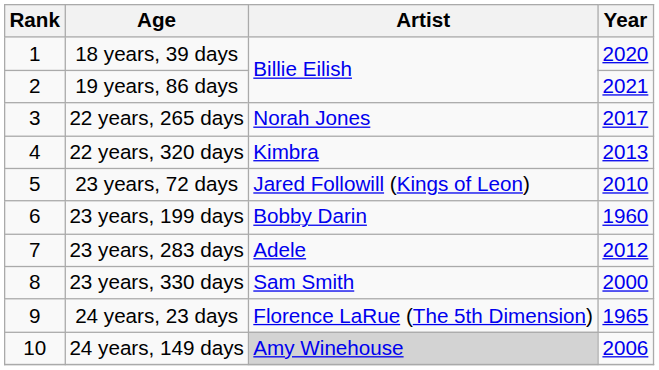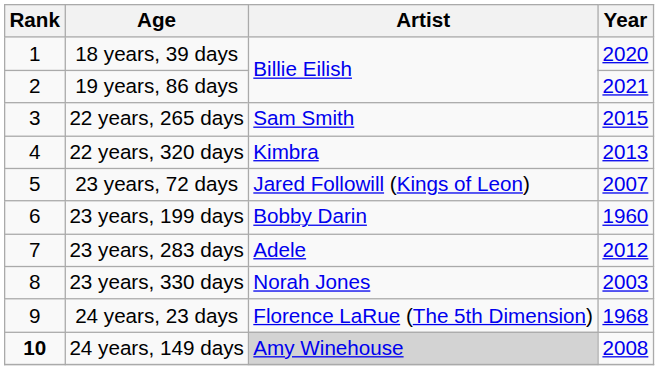22 years, 265 days | Artist: Norah Jones -> Sam Smith
22 years, 265 days | Year: 2017 -> 2015
23 years, 72 days | Year: 2010 -> 2007
23 years, 330 days | Artist: Sam Smith -> Norah Jones
23 years, 330 days | Year: 2000 -> 2003
24 years, 23 days | Year: 1965 -> 1968
24 years, 149 days | Rank: normal -> bold
24 years, 149 days | Year: 2006 -> 2008
